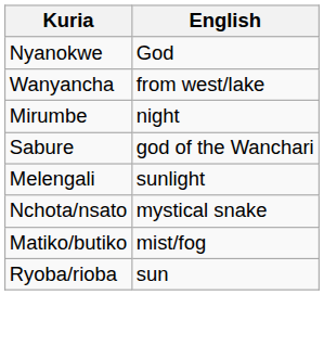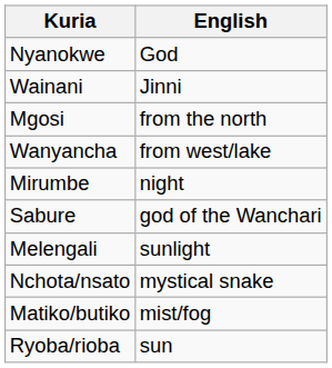+ row: Wainani | Jinni
+ row: Mgosi | from the north
